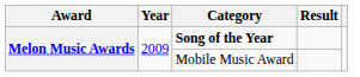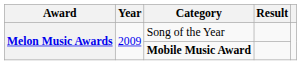Song of the Year | Category: bold -> normal
Mobile Music Award | Category: normal -> bold
